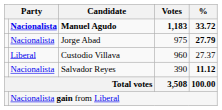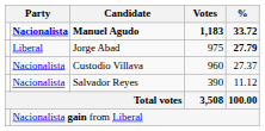Jorge Abad | column 2: Nacionalista -> Liberal
Custodio Villava | column 2: Liberal -> Nacionalista
Salvador Reyes | %: bold -> normal
